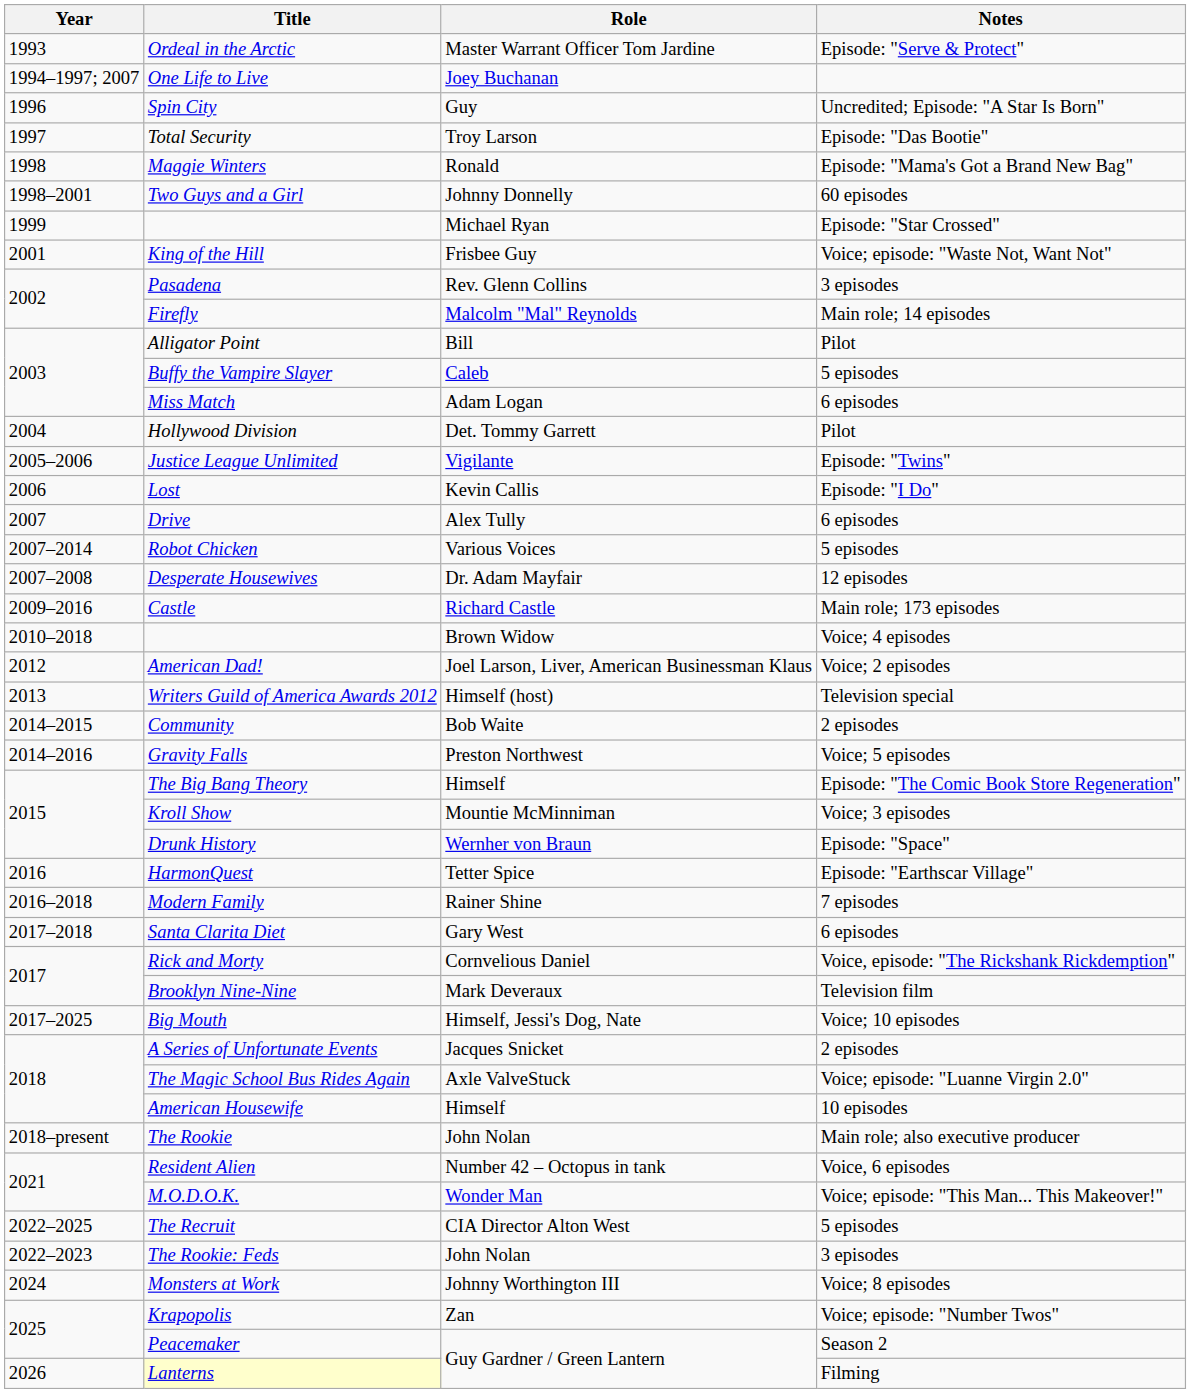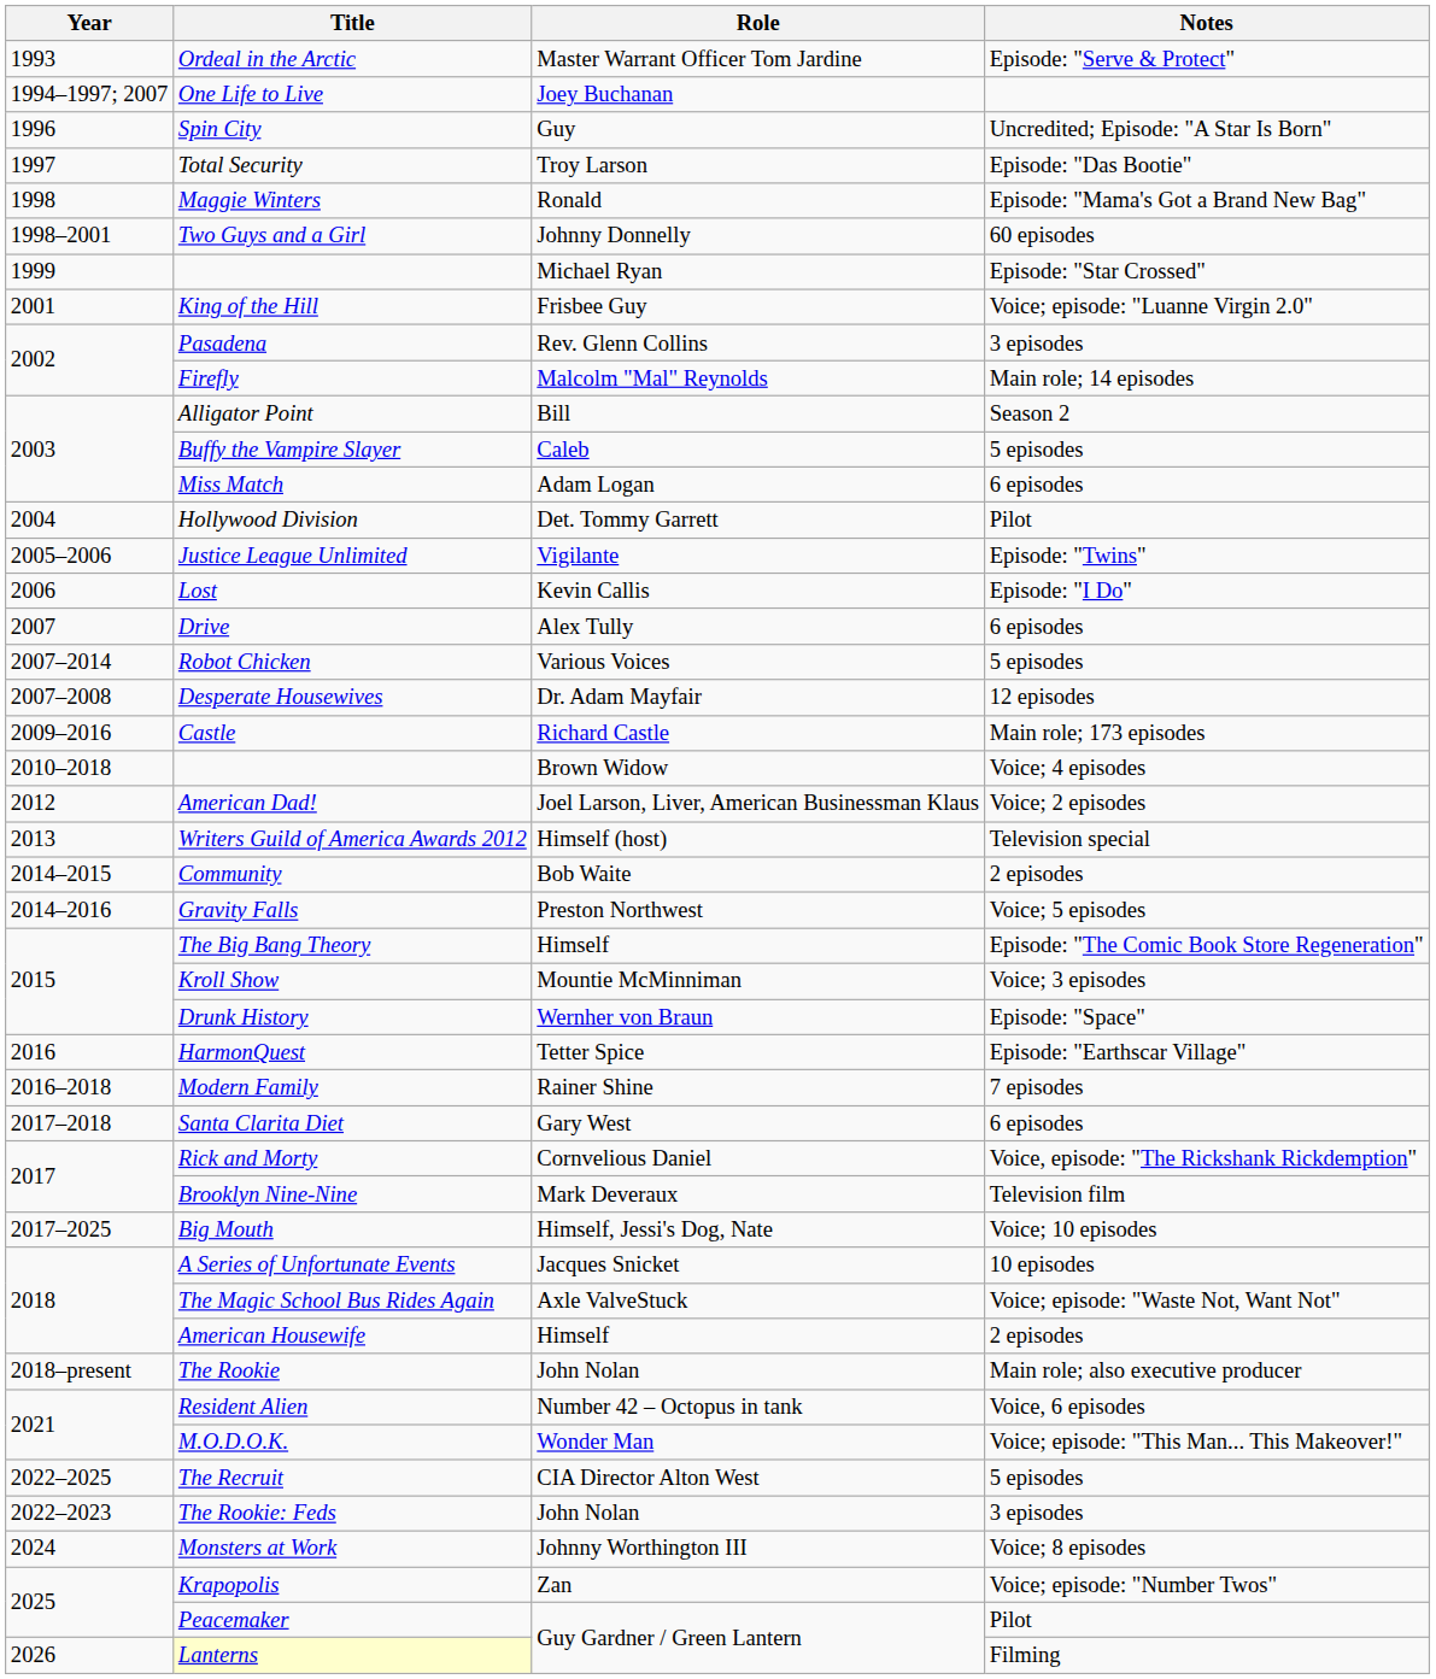King of the Hill | Notes: Voice; episode: "Waste Not, Want Not" -> Voice; episode: "Luanne Virgin 2.0"
Alligator Point | Notes: Pilot -> Season 2
A Series of Unfortunate Events | Notes: 2 episodes -> 10 episodes
The Magic School Bus Rides Again | Notes: Voice; episode: "Luanne Virgin 2.0" -> Voice; episode: "Waste Not, Want Not"
American Housewife | Notes: 10 episodes -> 2 episodes
Peacemaker | Notes: Season 2 -> Pilot
